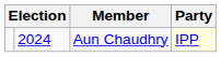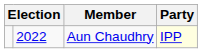Aun Chaudhry | column 2: 2024 -> 2022
